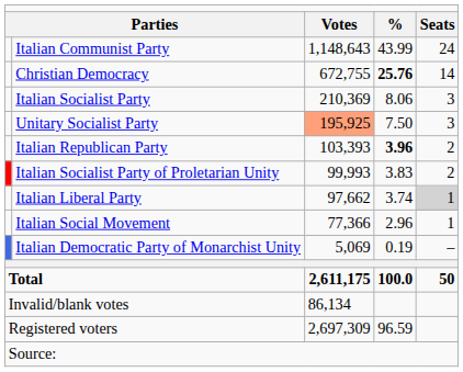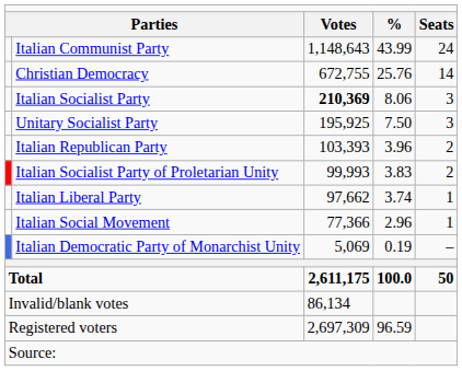Christian Democracy | column 4: bold -> normal
Italian Socialist Party | column 3: normal -> bold
Unitary Socialist Party | column 3: lightsalmon background -> no background
Italian Republican Party | column 4: bold -> normal
Italian Liberal Party | column 5: lightgrey background -> no background
